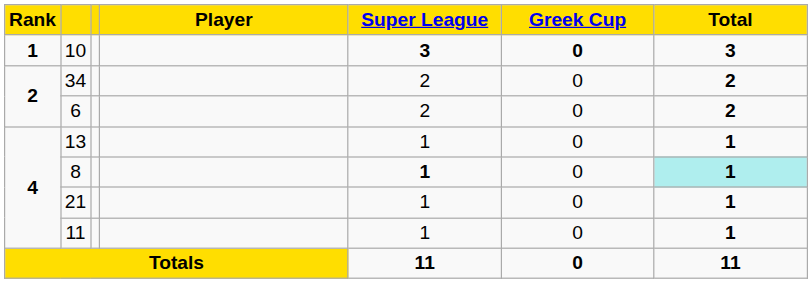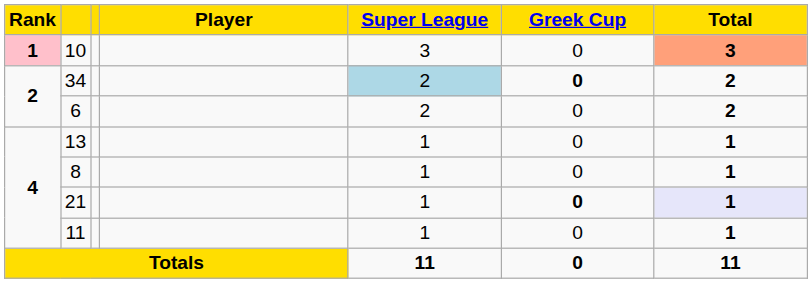10 | Rank: no background -> pink background
10 | Super League: bold -> normal
10 | Greek Cup: bold -> normal
10 | Total: no background -> lightsalmon background
34 | Super League: no background -> lightblue background
34 | Greek Cup: normal -> bold
8 | Super League: bold -> normal
8 | Total: paleturquoise background -> no background
21 | Greek Cup: normal -> bold
21 | Total: no background -> lavender background
